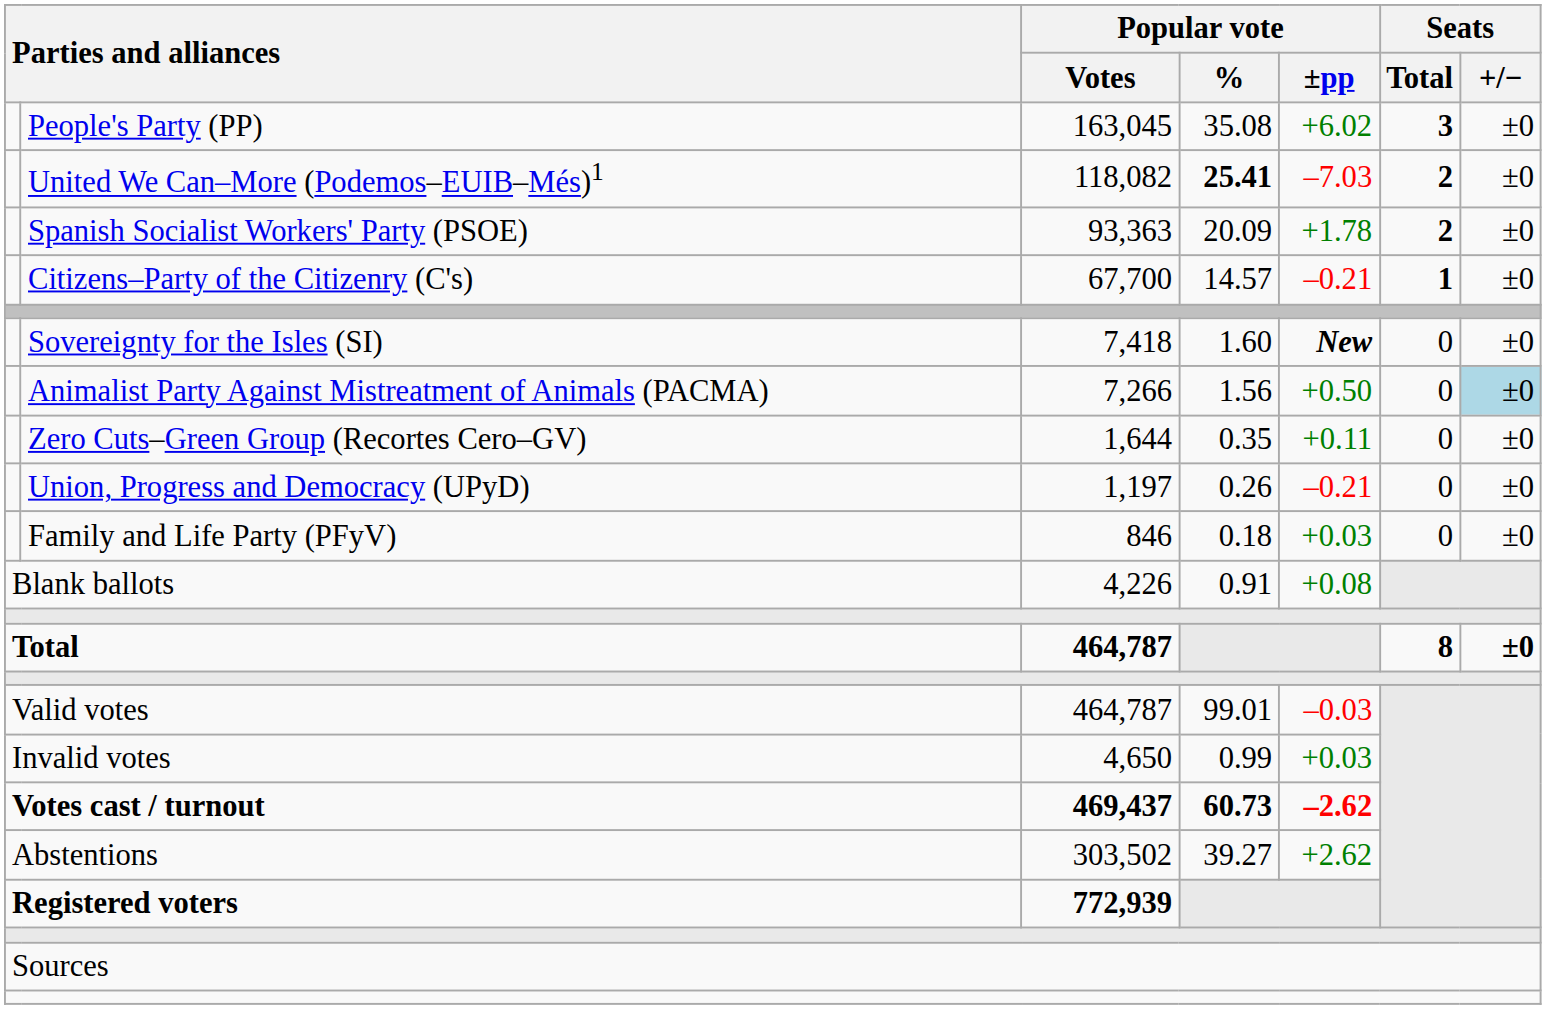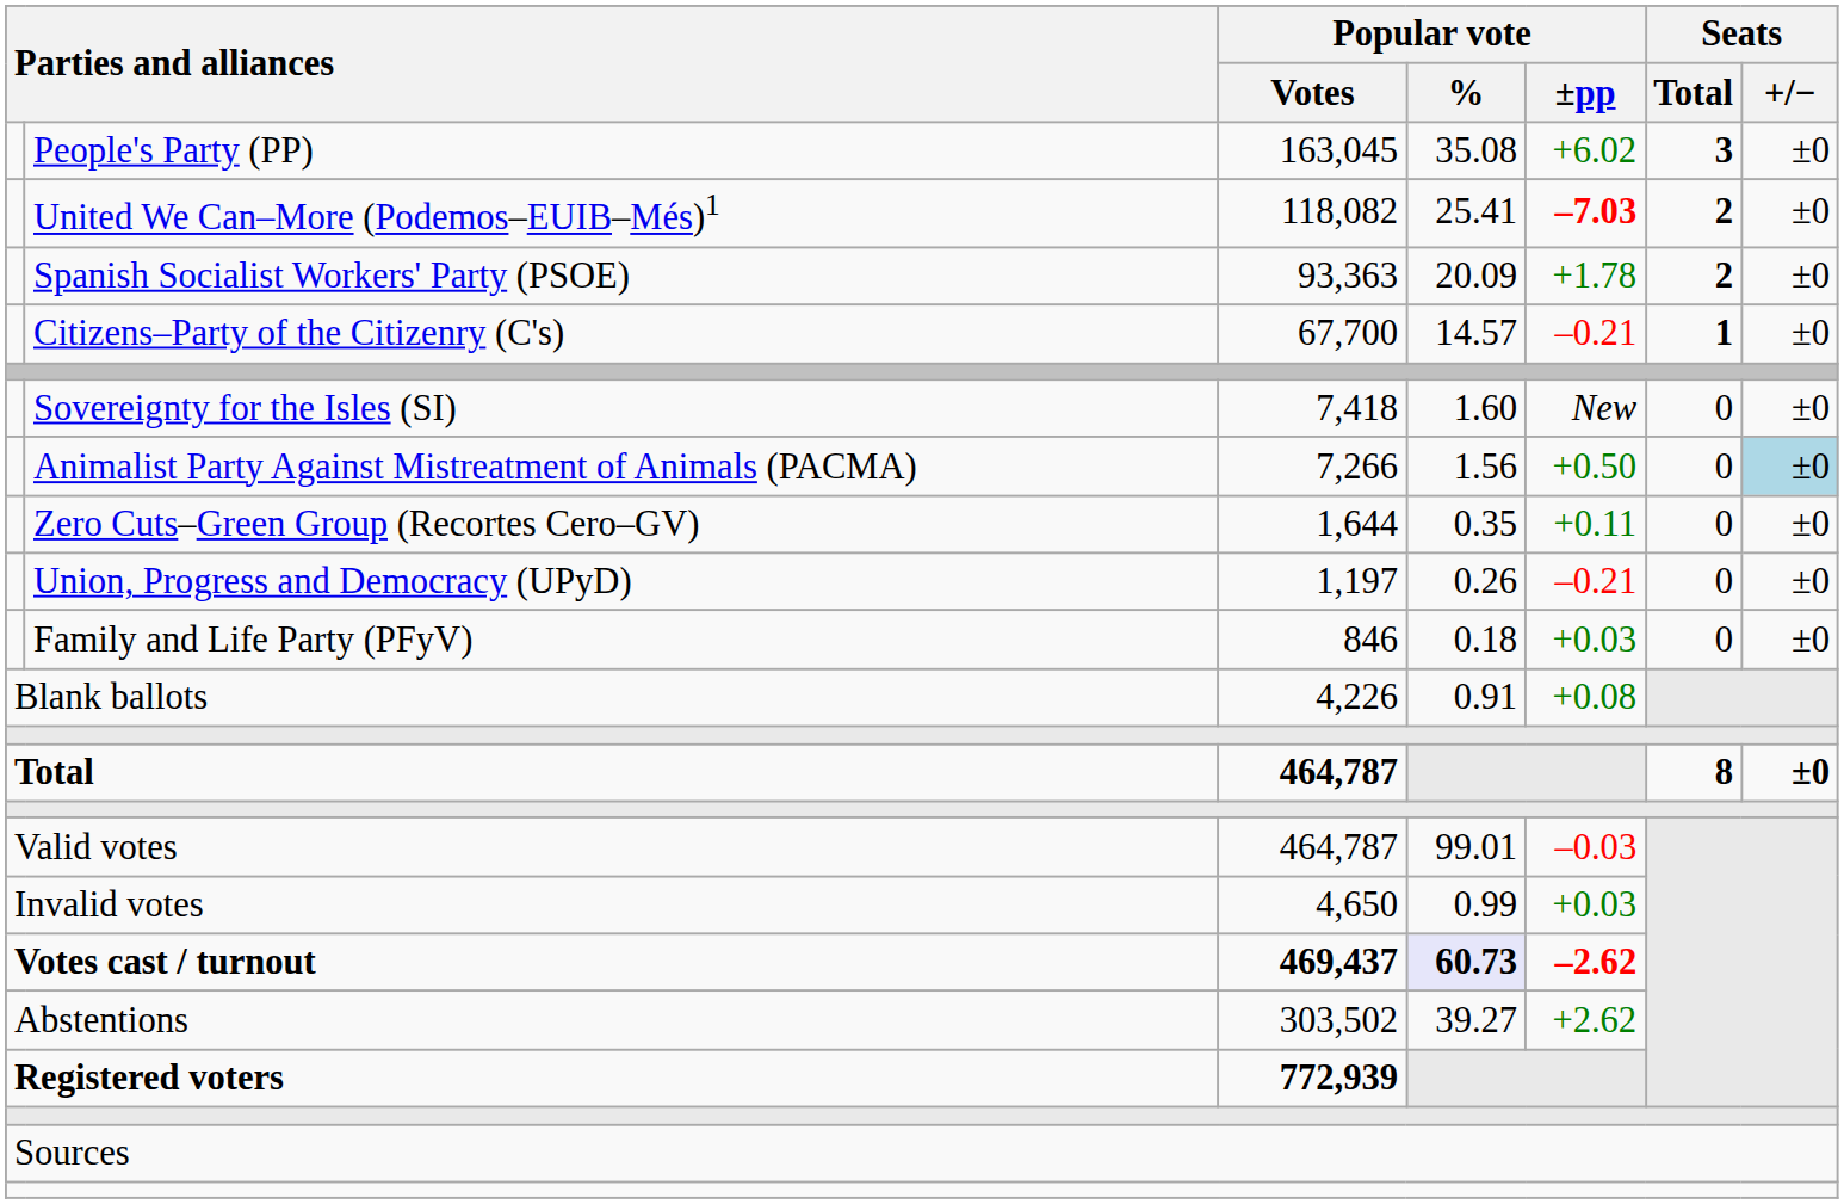United We Can–More (Podemos–EUIB–Més)1 | Popular vote / %: bold -> normal
United We Can–More (Podemos–EUIB–Més)1 | Popular vote / ±pp: normal -> bold
Sovereignty for the Isles (SI) | Popular vote / ±pp: bold -> normal
Votes cast / turnout | Popular vote / %: no background -> lavender background
